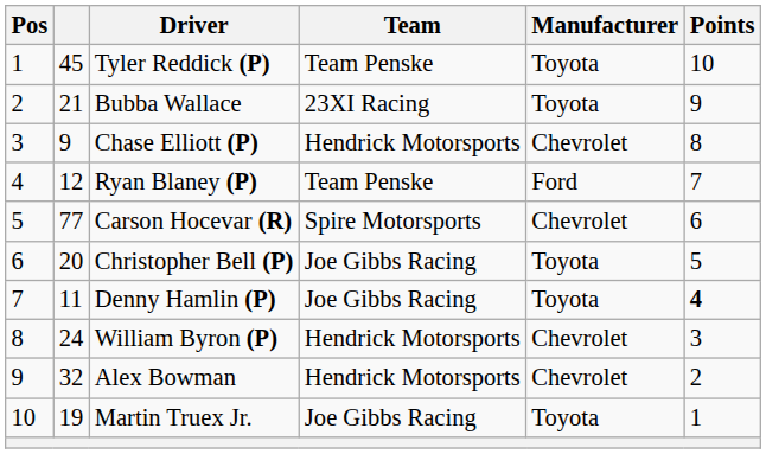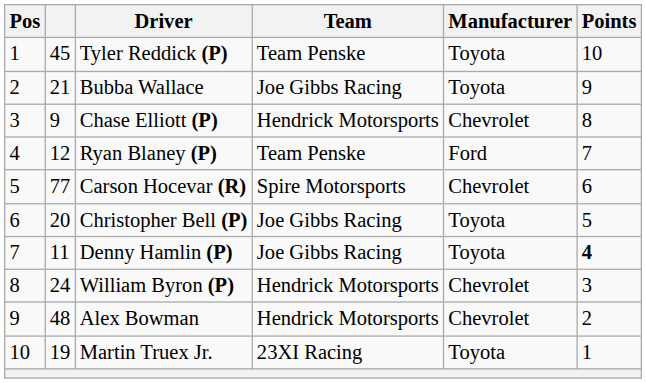Bubba Wallace | Team: 23XI Racing -> Joe Gibbs Racing
Alex Bowman | column 2: 32 -> 48
Martin Truex Jr. | Team: Joe Gibbs Racing -> 23XI Racing
